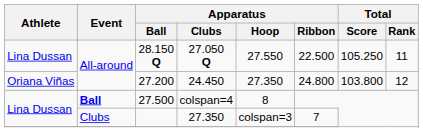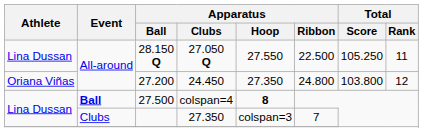27.500 | Apparatus / Hoop: normal -> bold
